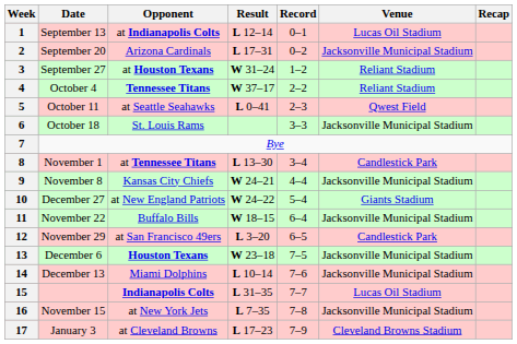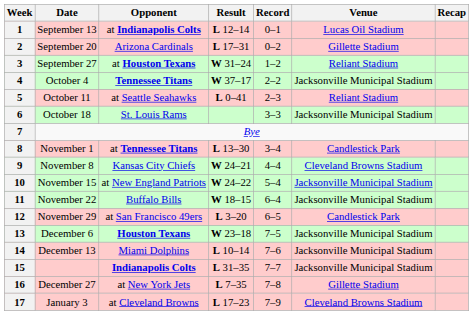2 | Venue: Jacksonville Municipal Stadium -> Gillette Stadium
4 | Venue: Reliant Stadium -> Jacksonville Municipal Stadium
5 | Venue: Qwest Field -> Reliant Stadium
9 | Venue: Jacksonville Municipal Stadium -> Cleveland Browns Stadium
10 | Date: December 27 -> November 15
10 | Venue: Giants Stadium -> Jacksonville Municipal Stadium
15 | Venue: Lucas Oil Stadium -> Jacksonville Municipal Stadium
16 | Date: November 15 -> December 27
16 | Venue: Jacksonville Municipal Stadium -> Gillette Stadium
